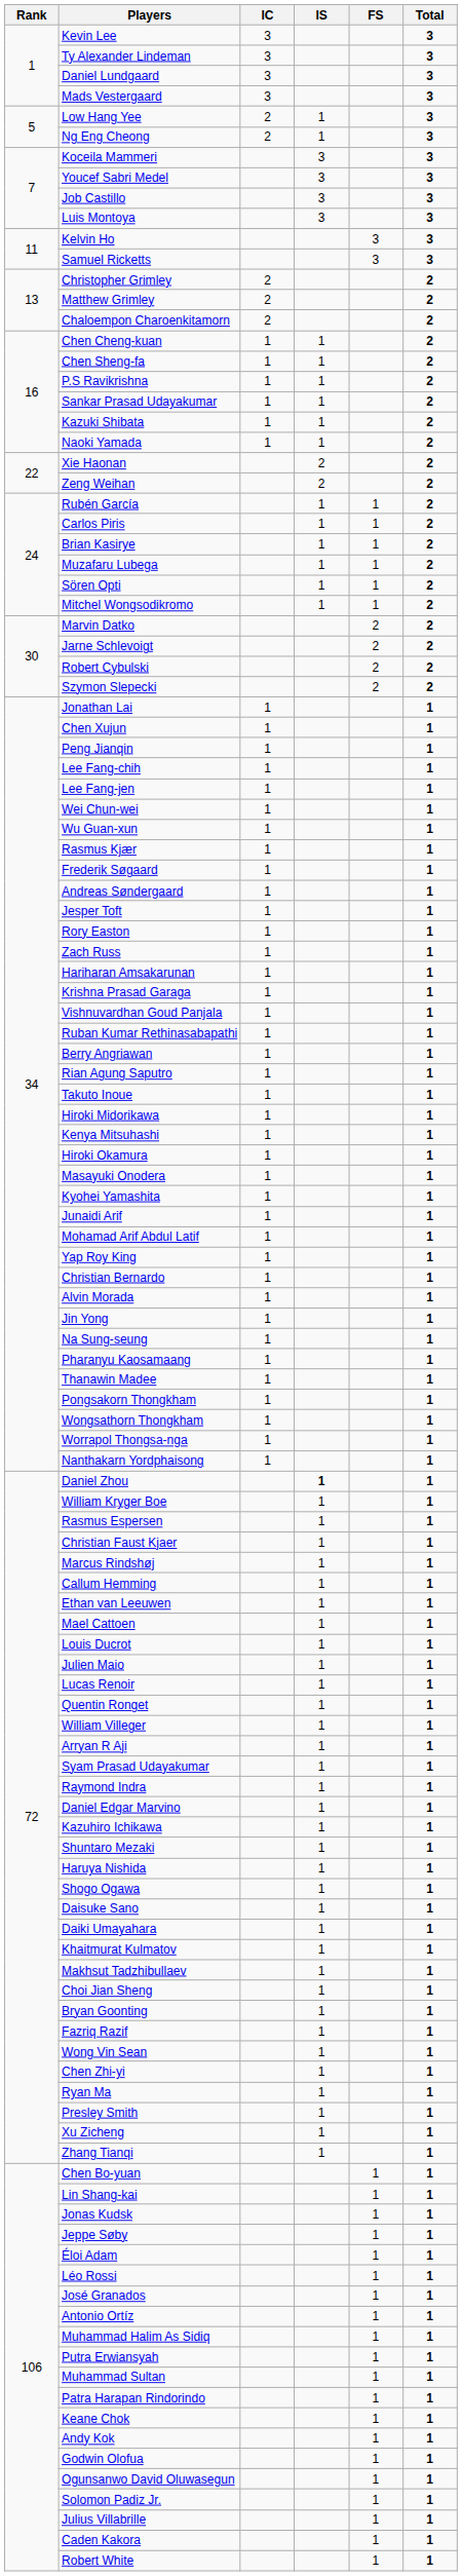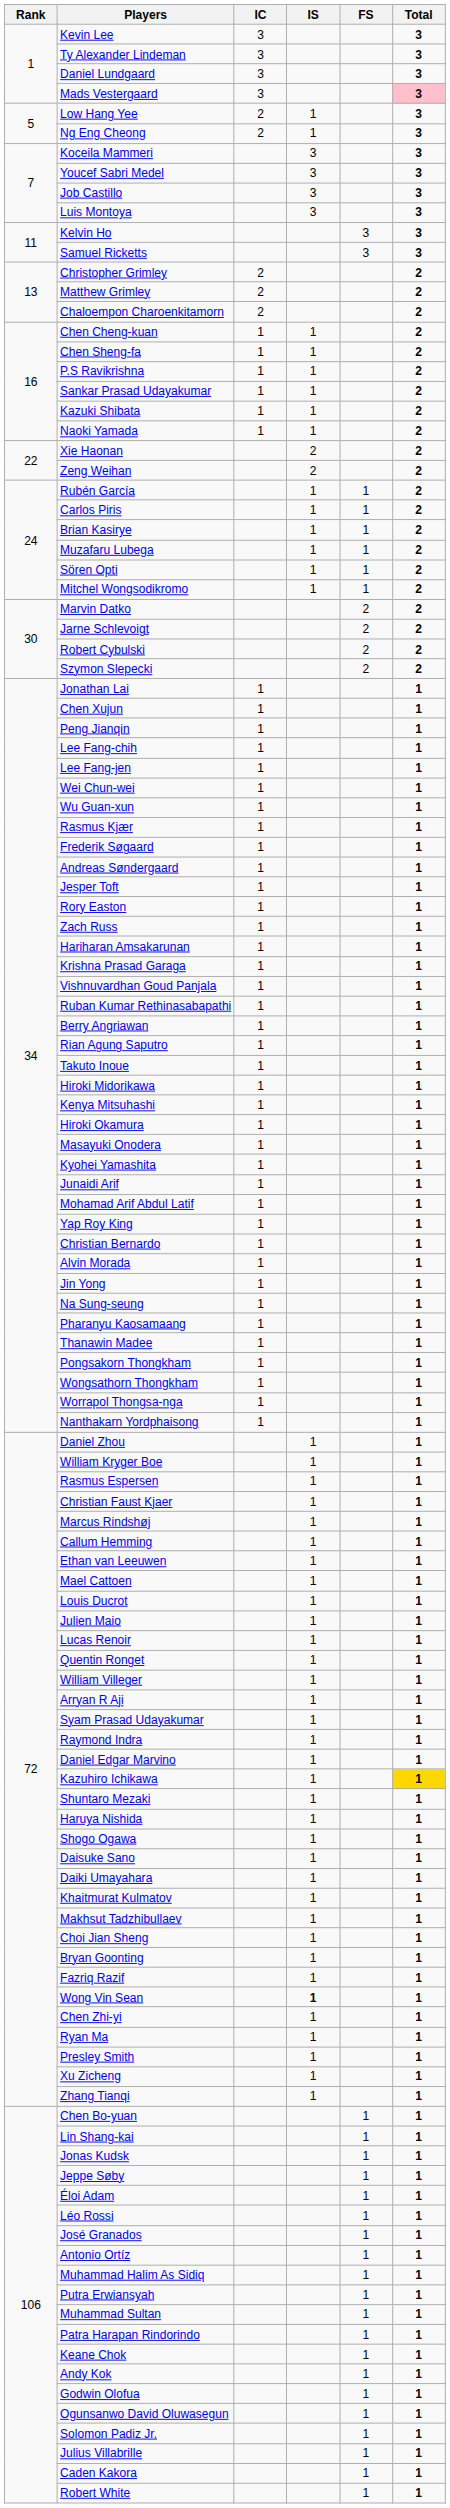Mads Vestergaard | Total: no background -> pink background
Daniel Zhou | IS: bold -> normal
Kazuhiro Ichikawa | Total: no background -> gold background
Wong Vin Sean | IS: normal -> bold
